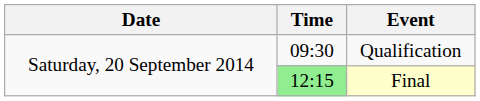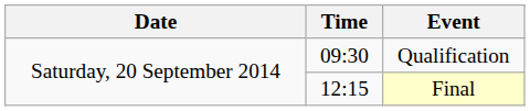Final | Time: lightgreen background -> no background
